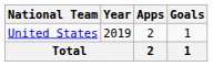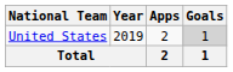United States | Goals: no background -> lightgrey background
